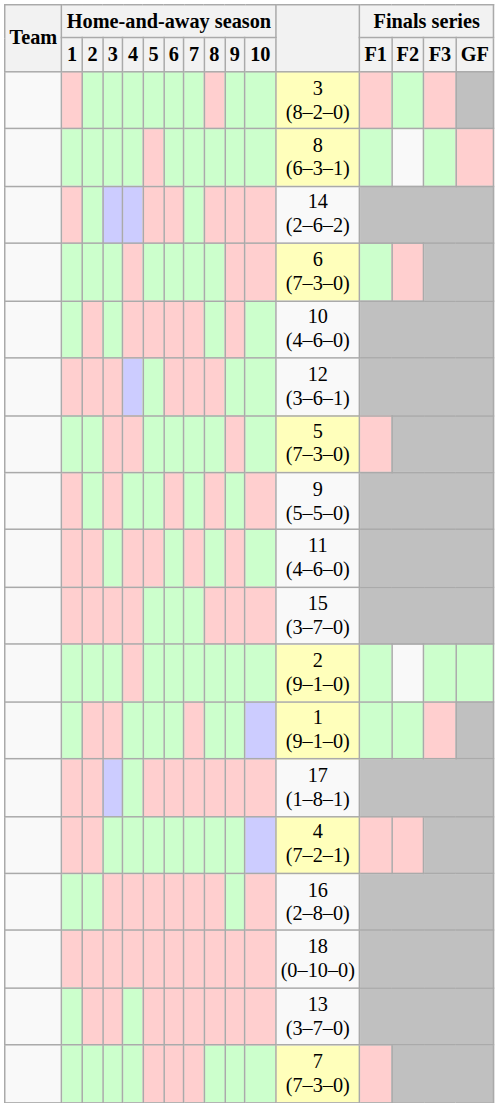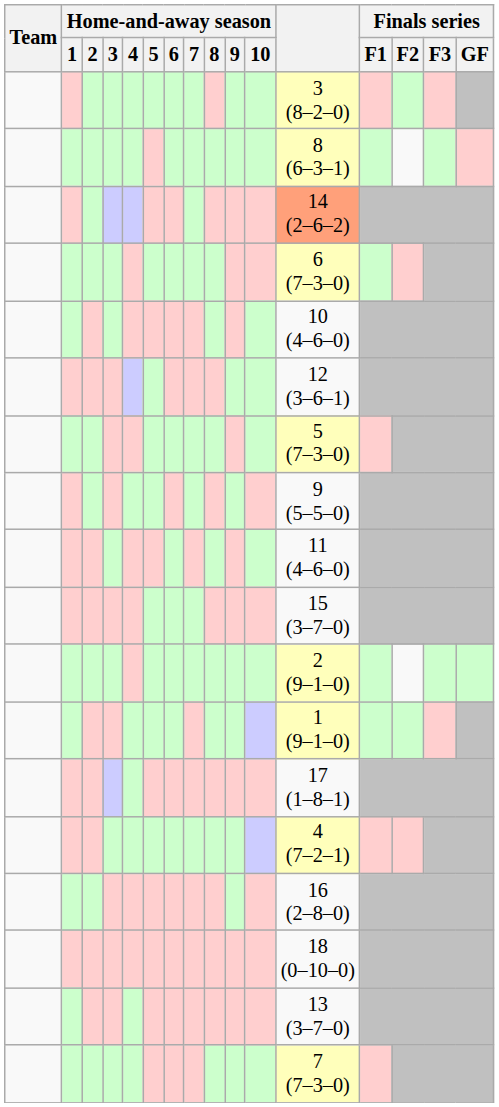row 5 | column 12: no background -> lightsalmon background
